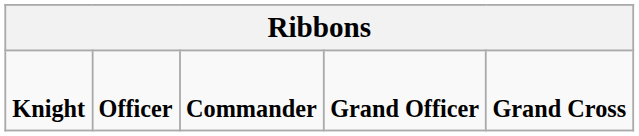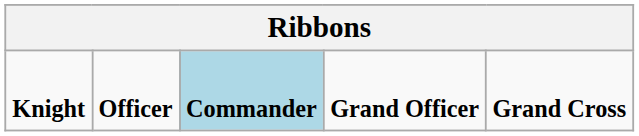Knight | column 3: no background -> lightblue background
